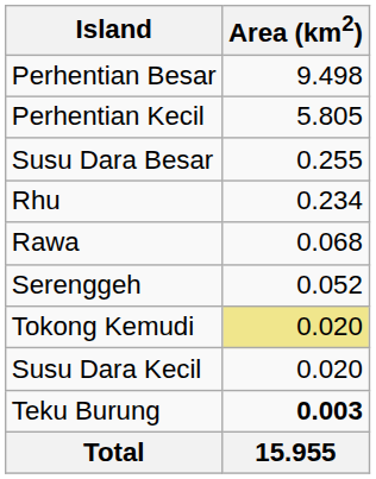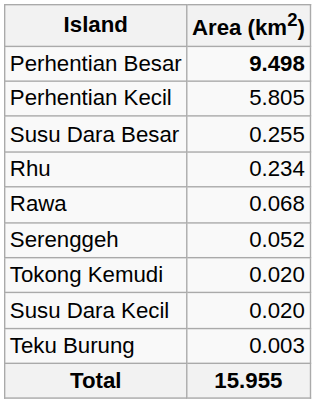Perhentian Besar | Area (km2): normal -> bold
Tokong Kemudi | Area (km2): khaki background -> no background
Teku Burung | Area (km2): bold -> normal
